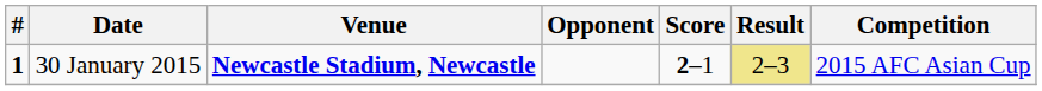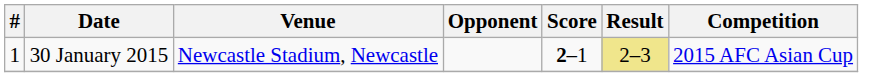30 January 2015 | #: bold -> normal
30 January 2015 | Venue: bold -> normal
